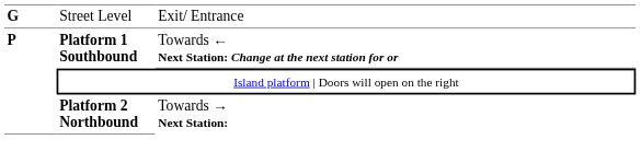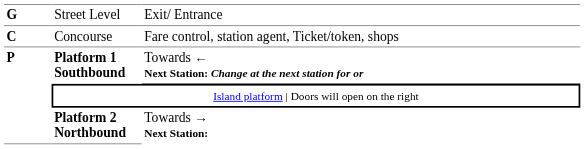+ row: C | Concourse | Fare control, station agent, Ticket/token, shops
